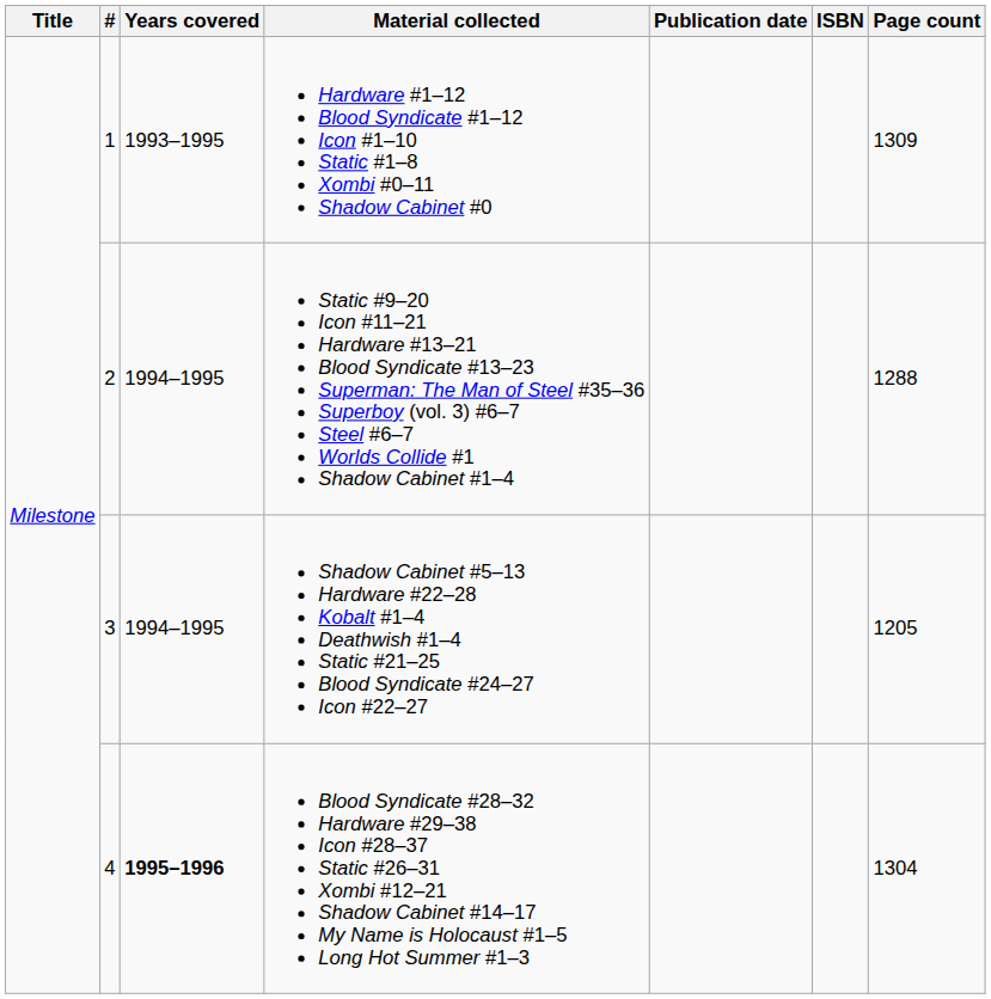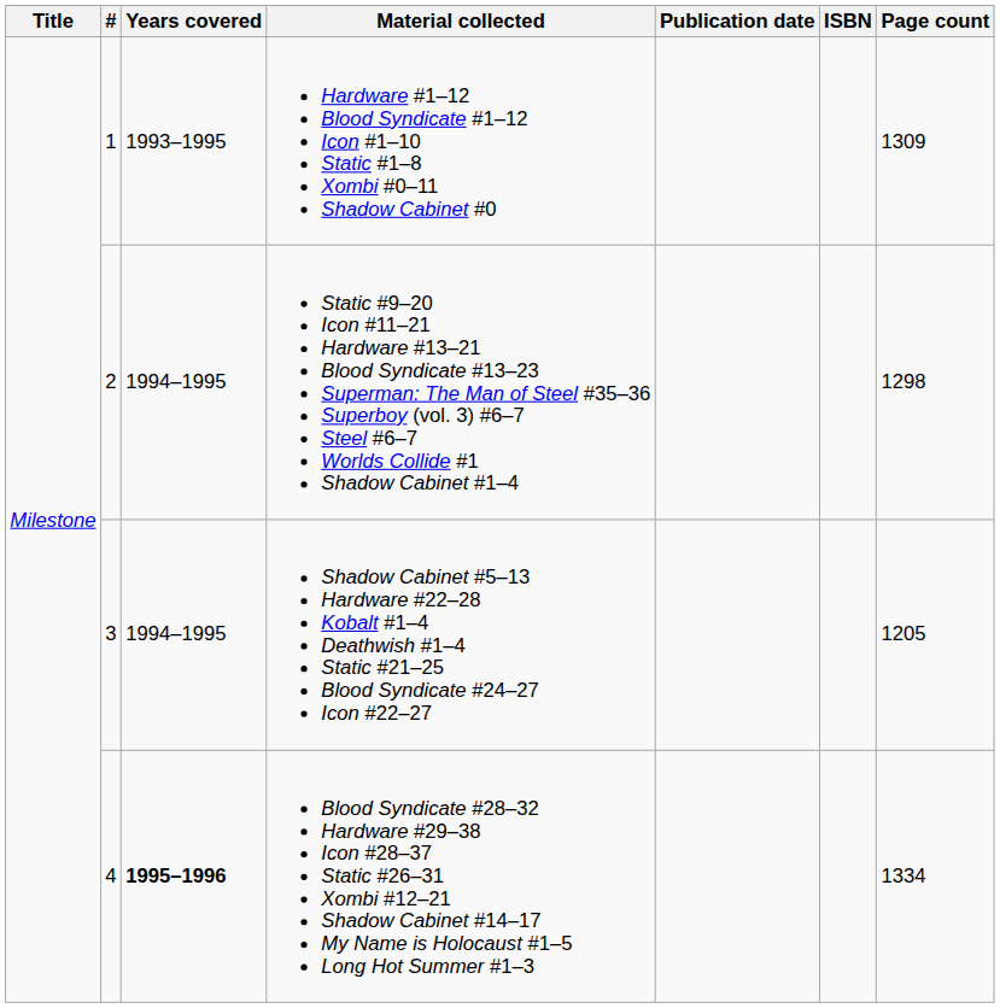row 3 | Page count: 1288 -> 1298
row 5 | Page count: 1304 -> 1334
